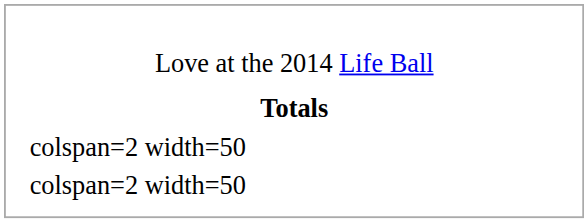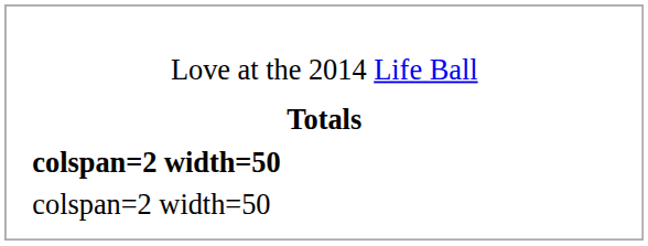row 3 | column 1: normal -> bold
